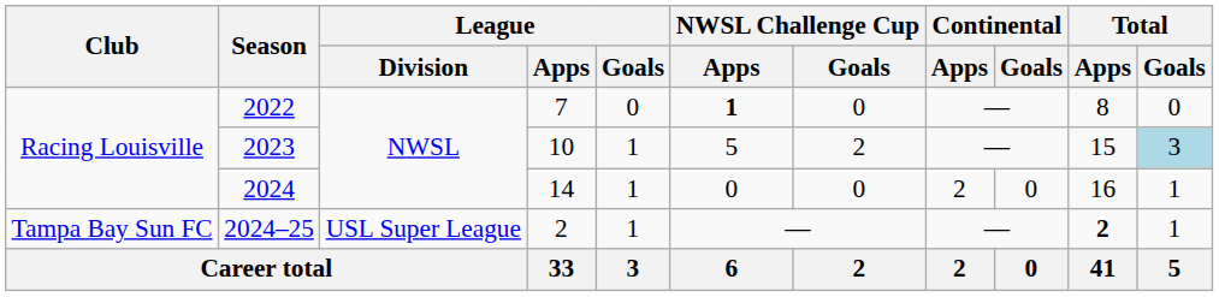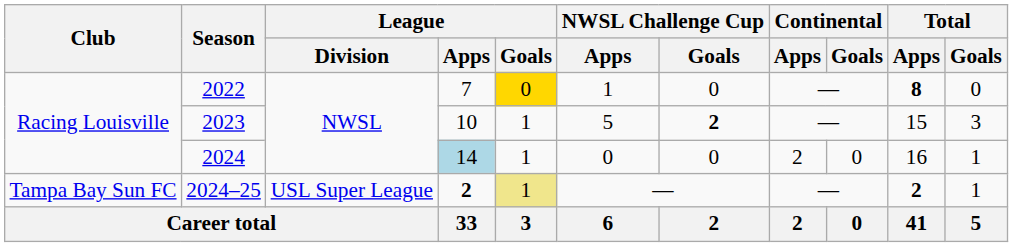2022 | League / Goals: no background -> gold background
2022 | NWSL Challenge Cup / Apps: bold -> normal
2022 | Total / Apps: normal -> bold
2023 | NWSL Challenge Cup / Goals: normal -> bold
2023 | Total / Goals: lightblue background -> no background
2024 | League / Apps: no background -> lightblue background
2024–25 | League / Apps: normal -> bold
2024–25 | League / Goals: no background -> khaki background
